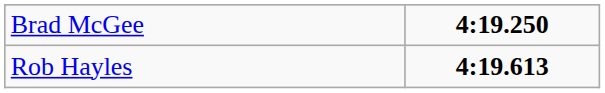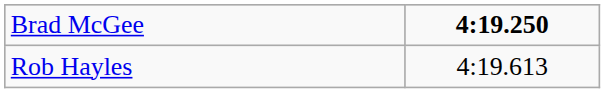Rob Hayles | column 2: bold -> normal
